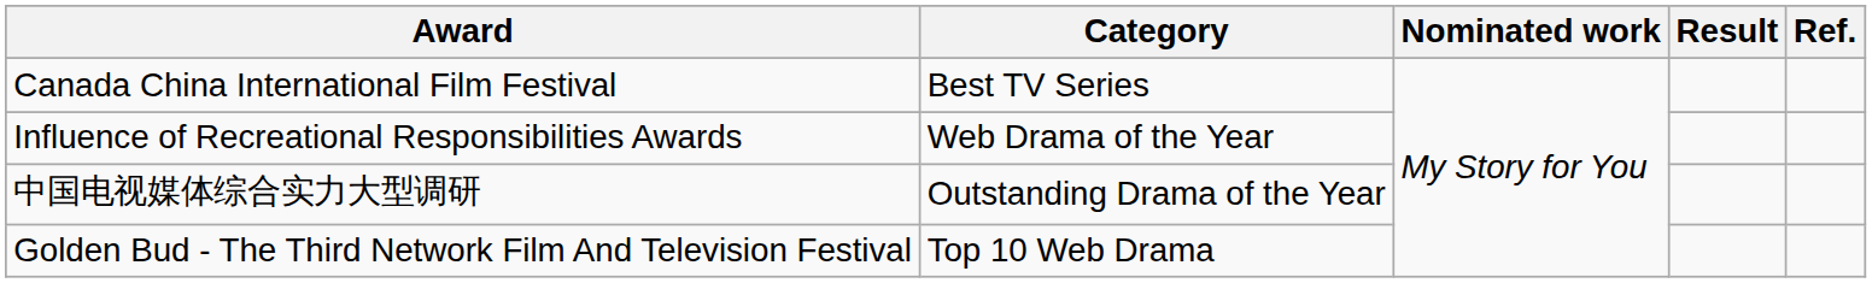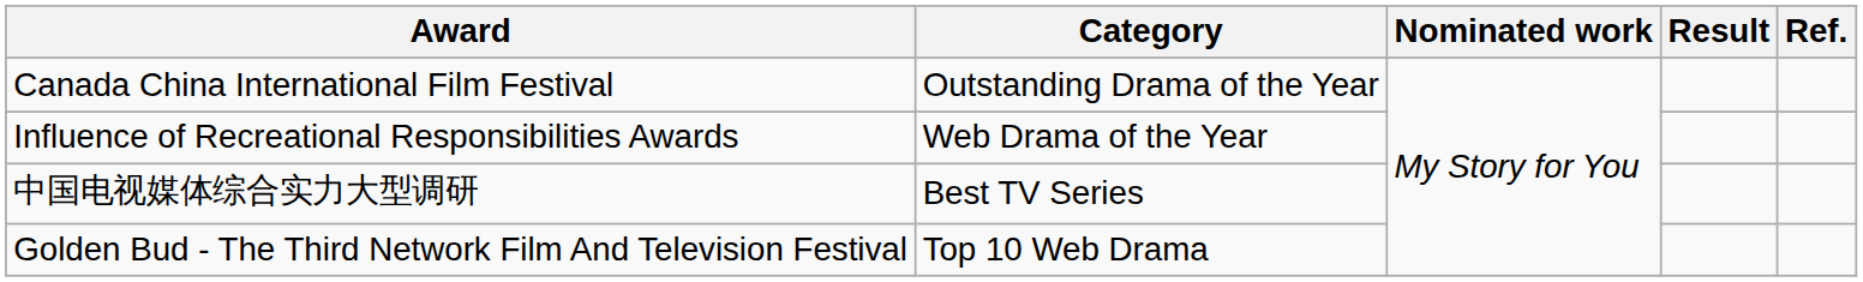Canada China International Film Festival | Category: Best TV Series -> Outstanding Drama of the Year
中国电视媒体综合实力大型调研 | Category: Outstanding Drama of the Year -> Best TV Series
